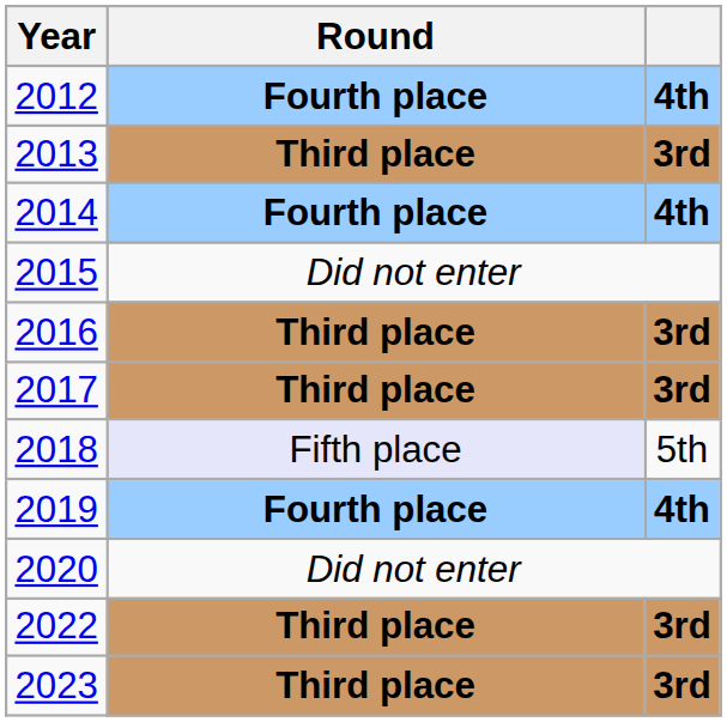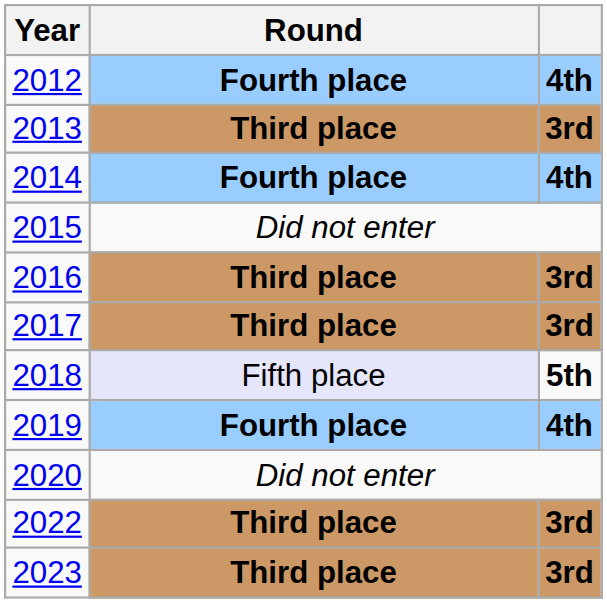2018 | column 3: normal -> bold
